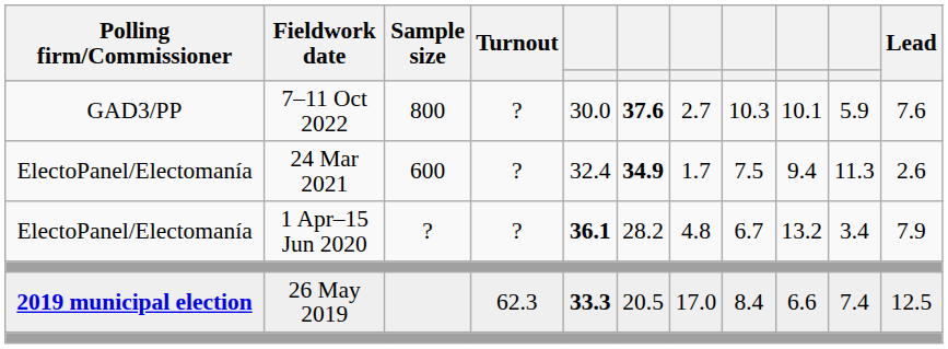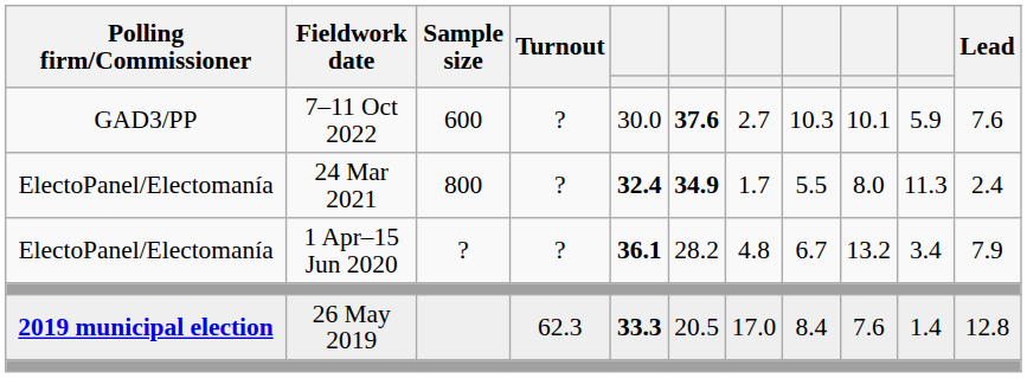7–11 Oct 2022 | Sample size: 800 -> 600
24 Mar 2021 | Sample size: 600 -> 800
24 Mar 2021 | column 5: normal -> bold
24 Mar 2021 | column 8: 7.5 -> 5.5
24 Mar 2021 | column 9: 9.4 -> 8.0
24 Mar 2021 | Lead: 2.6 -> 2.4
26 May 2019 | column 9: 6.6 -> 7.6
26 May 2019 | column 10: 7.4 -> 1.4
26 May 2019 | Lead: 12.5 -> 12.8
